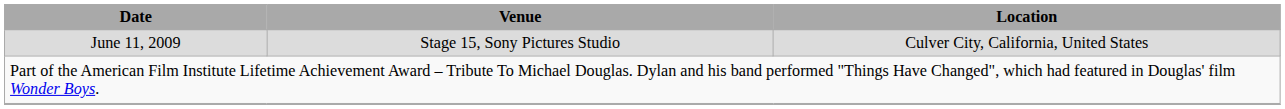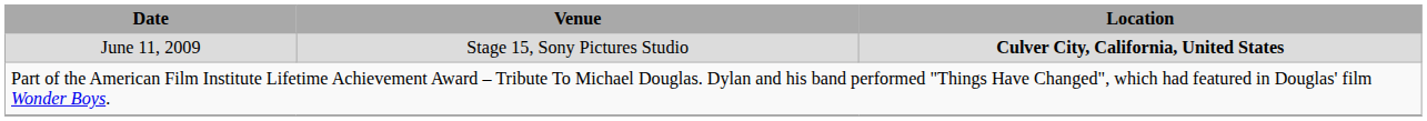June 11, 2009 | Location: normal -> bold
